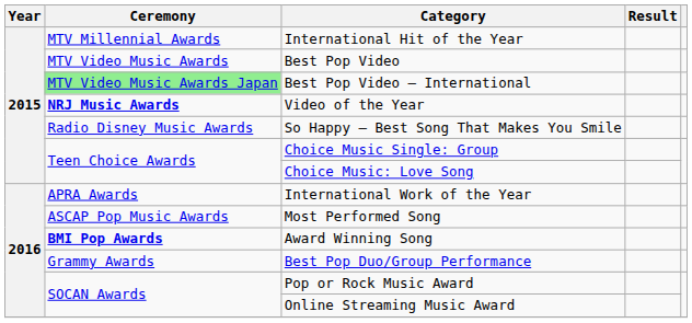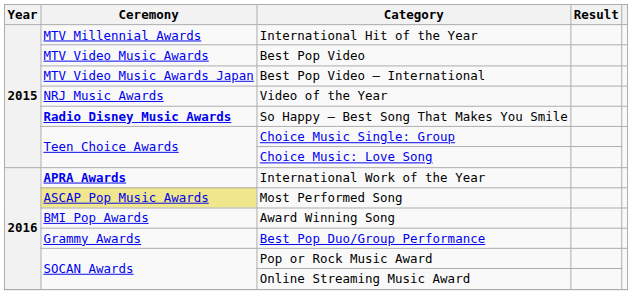Best Pop Video – International | Ceremony: lightgreen background -> no background
Video of the Year | Ceremony: bold -> normal
So Happy – Best Song That Makes You Smile | Ceremony: normal -> bold
International Work of the Year | Ceremony: normal -> bold
Most Performed Song | Ceremony: no background -> khaki background
Award Winning Song | Ceremony: bold -> normal
